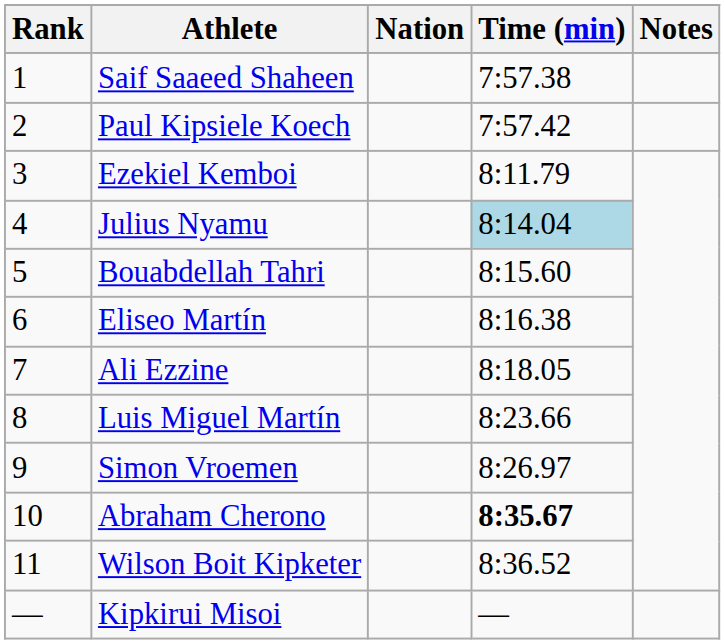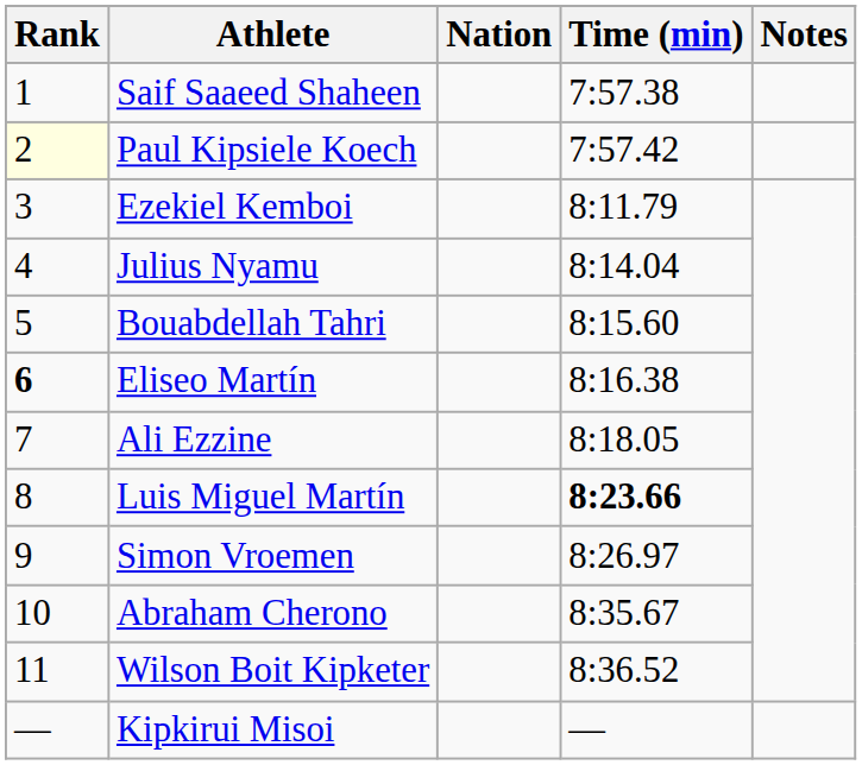Paul Kipsiele Koech | Rank: no background -> lightyellow background
Julius Nyamu | Time (min): lightblue background -> no background
Eliseo Martín | Rank: normal -> bold
Luis Miguel Martín | Time (min): normal -> bold
Abraham Cherono | Time (min): bold -> normal
